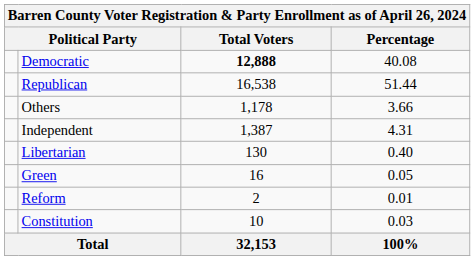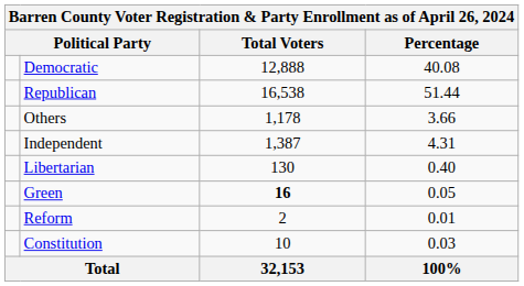Democratic | Total Voters: bold -> normal
Green | Total Voters: normal -> bold
